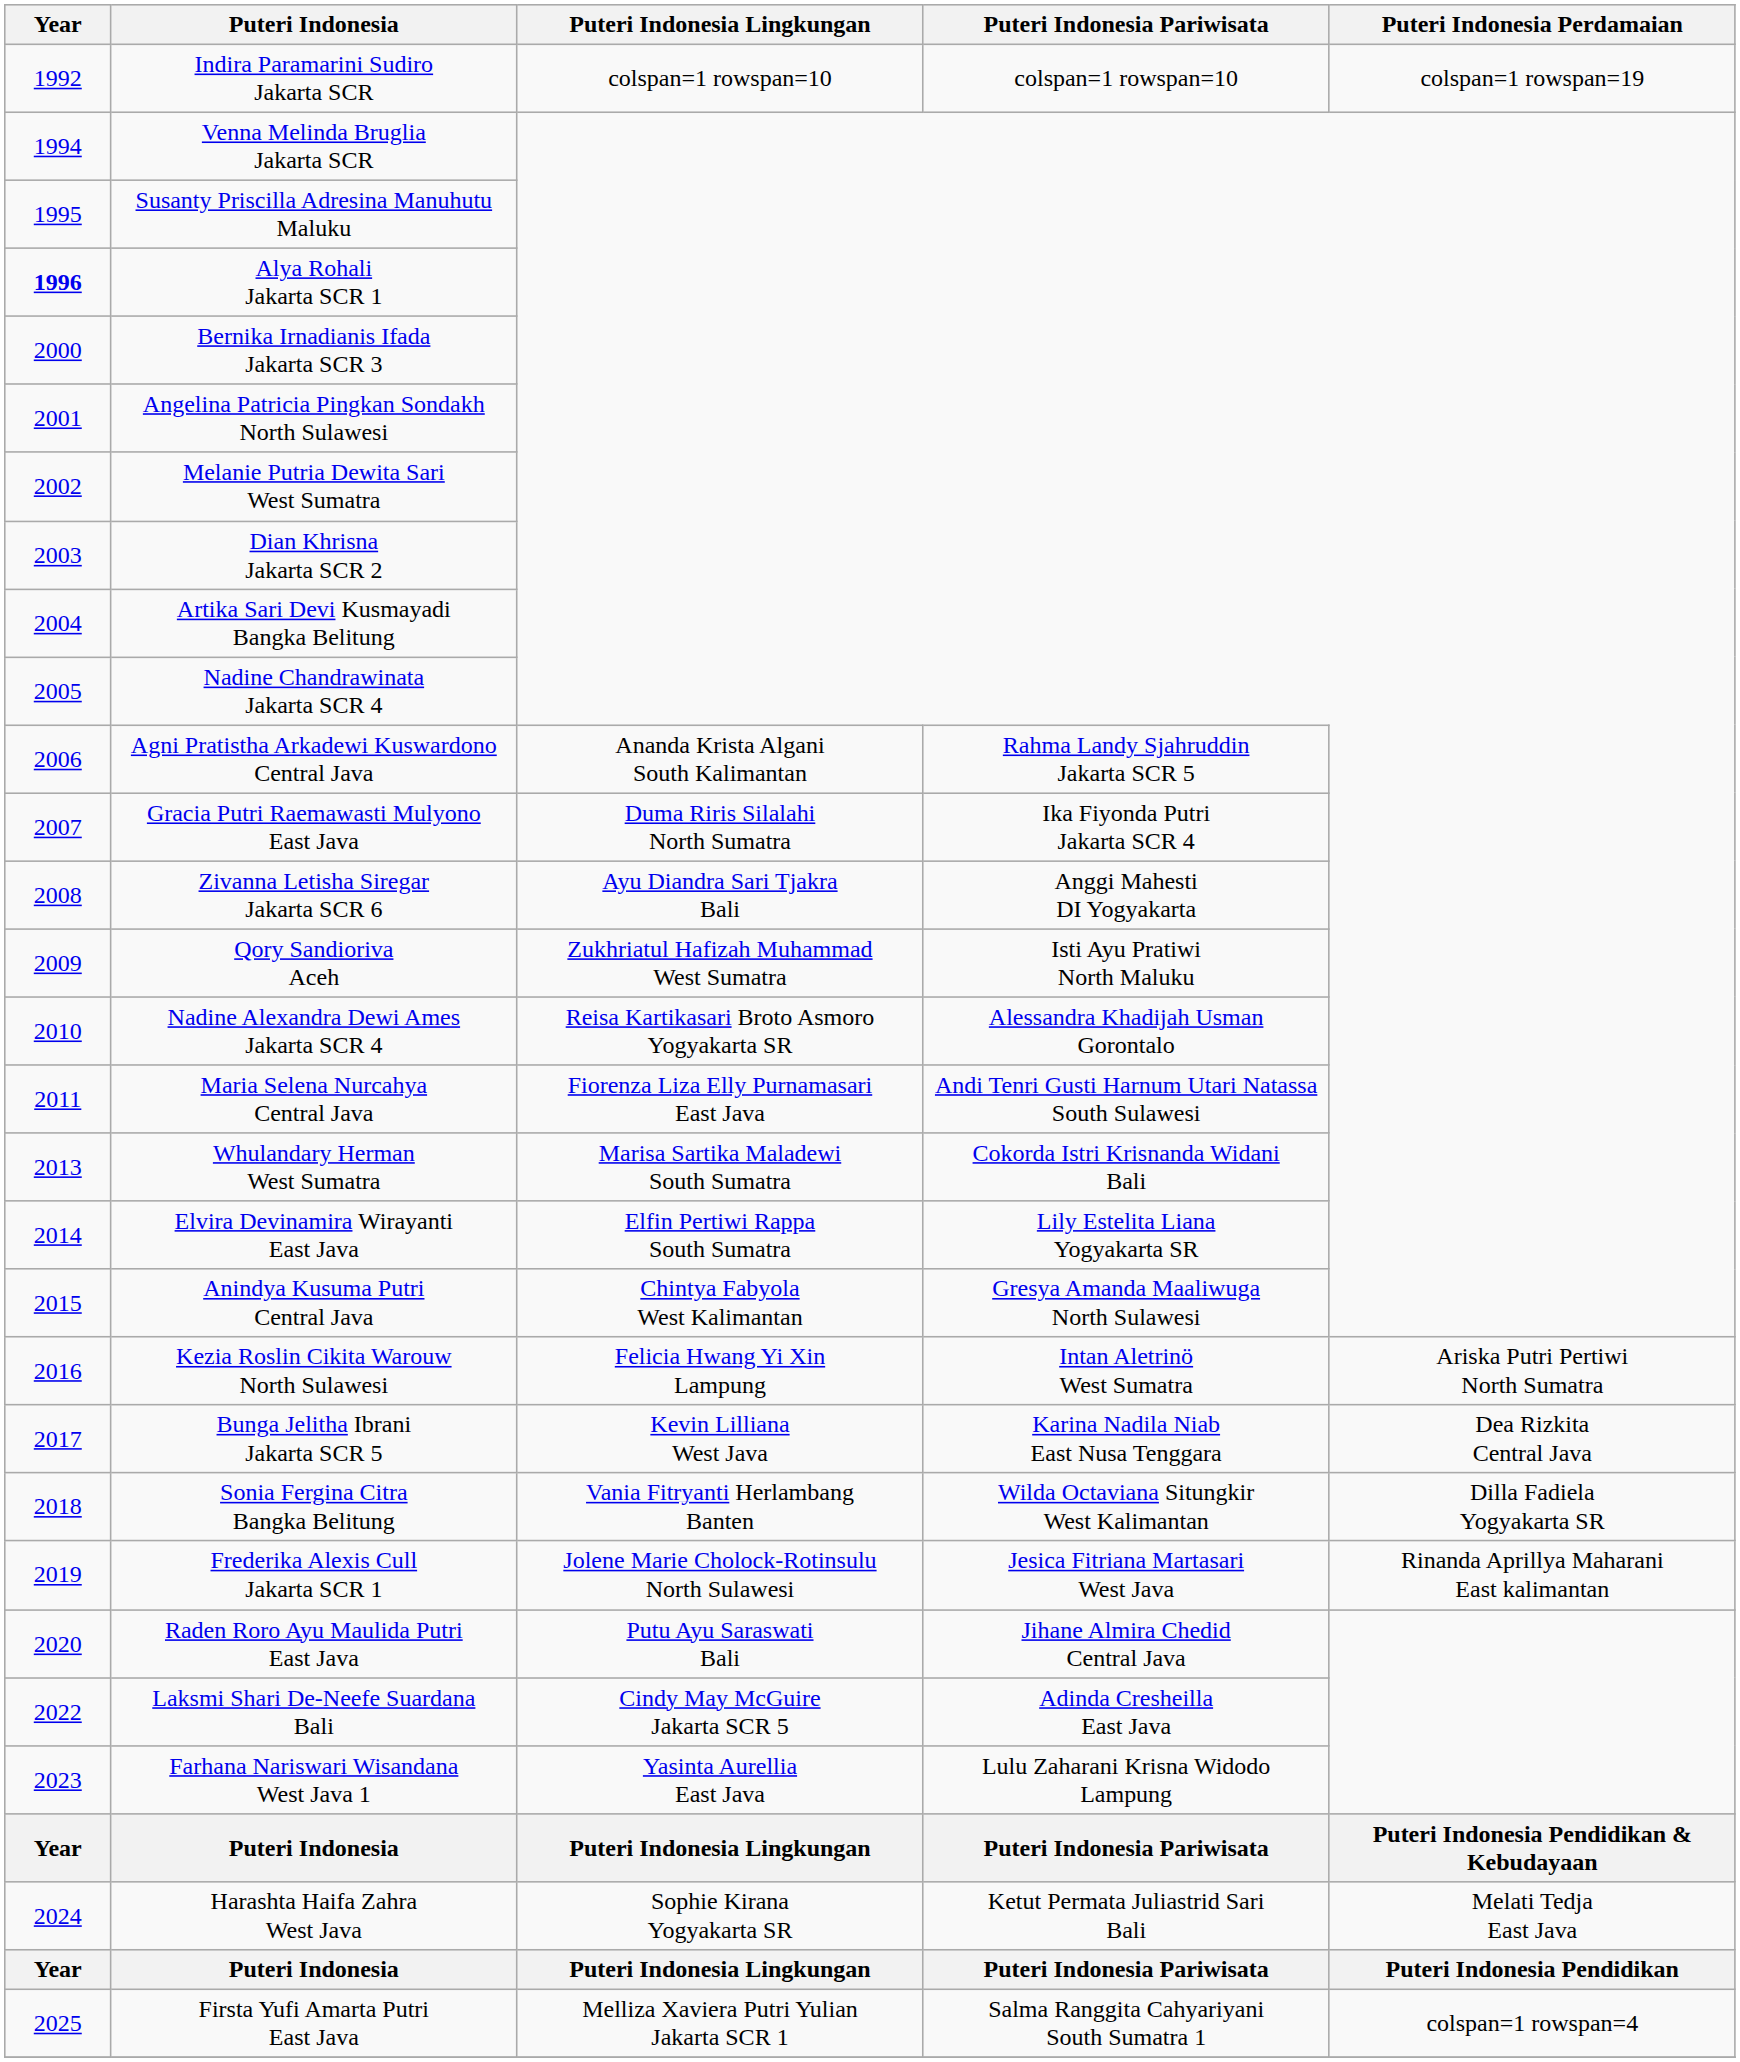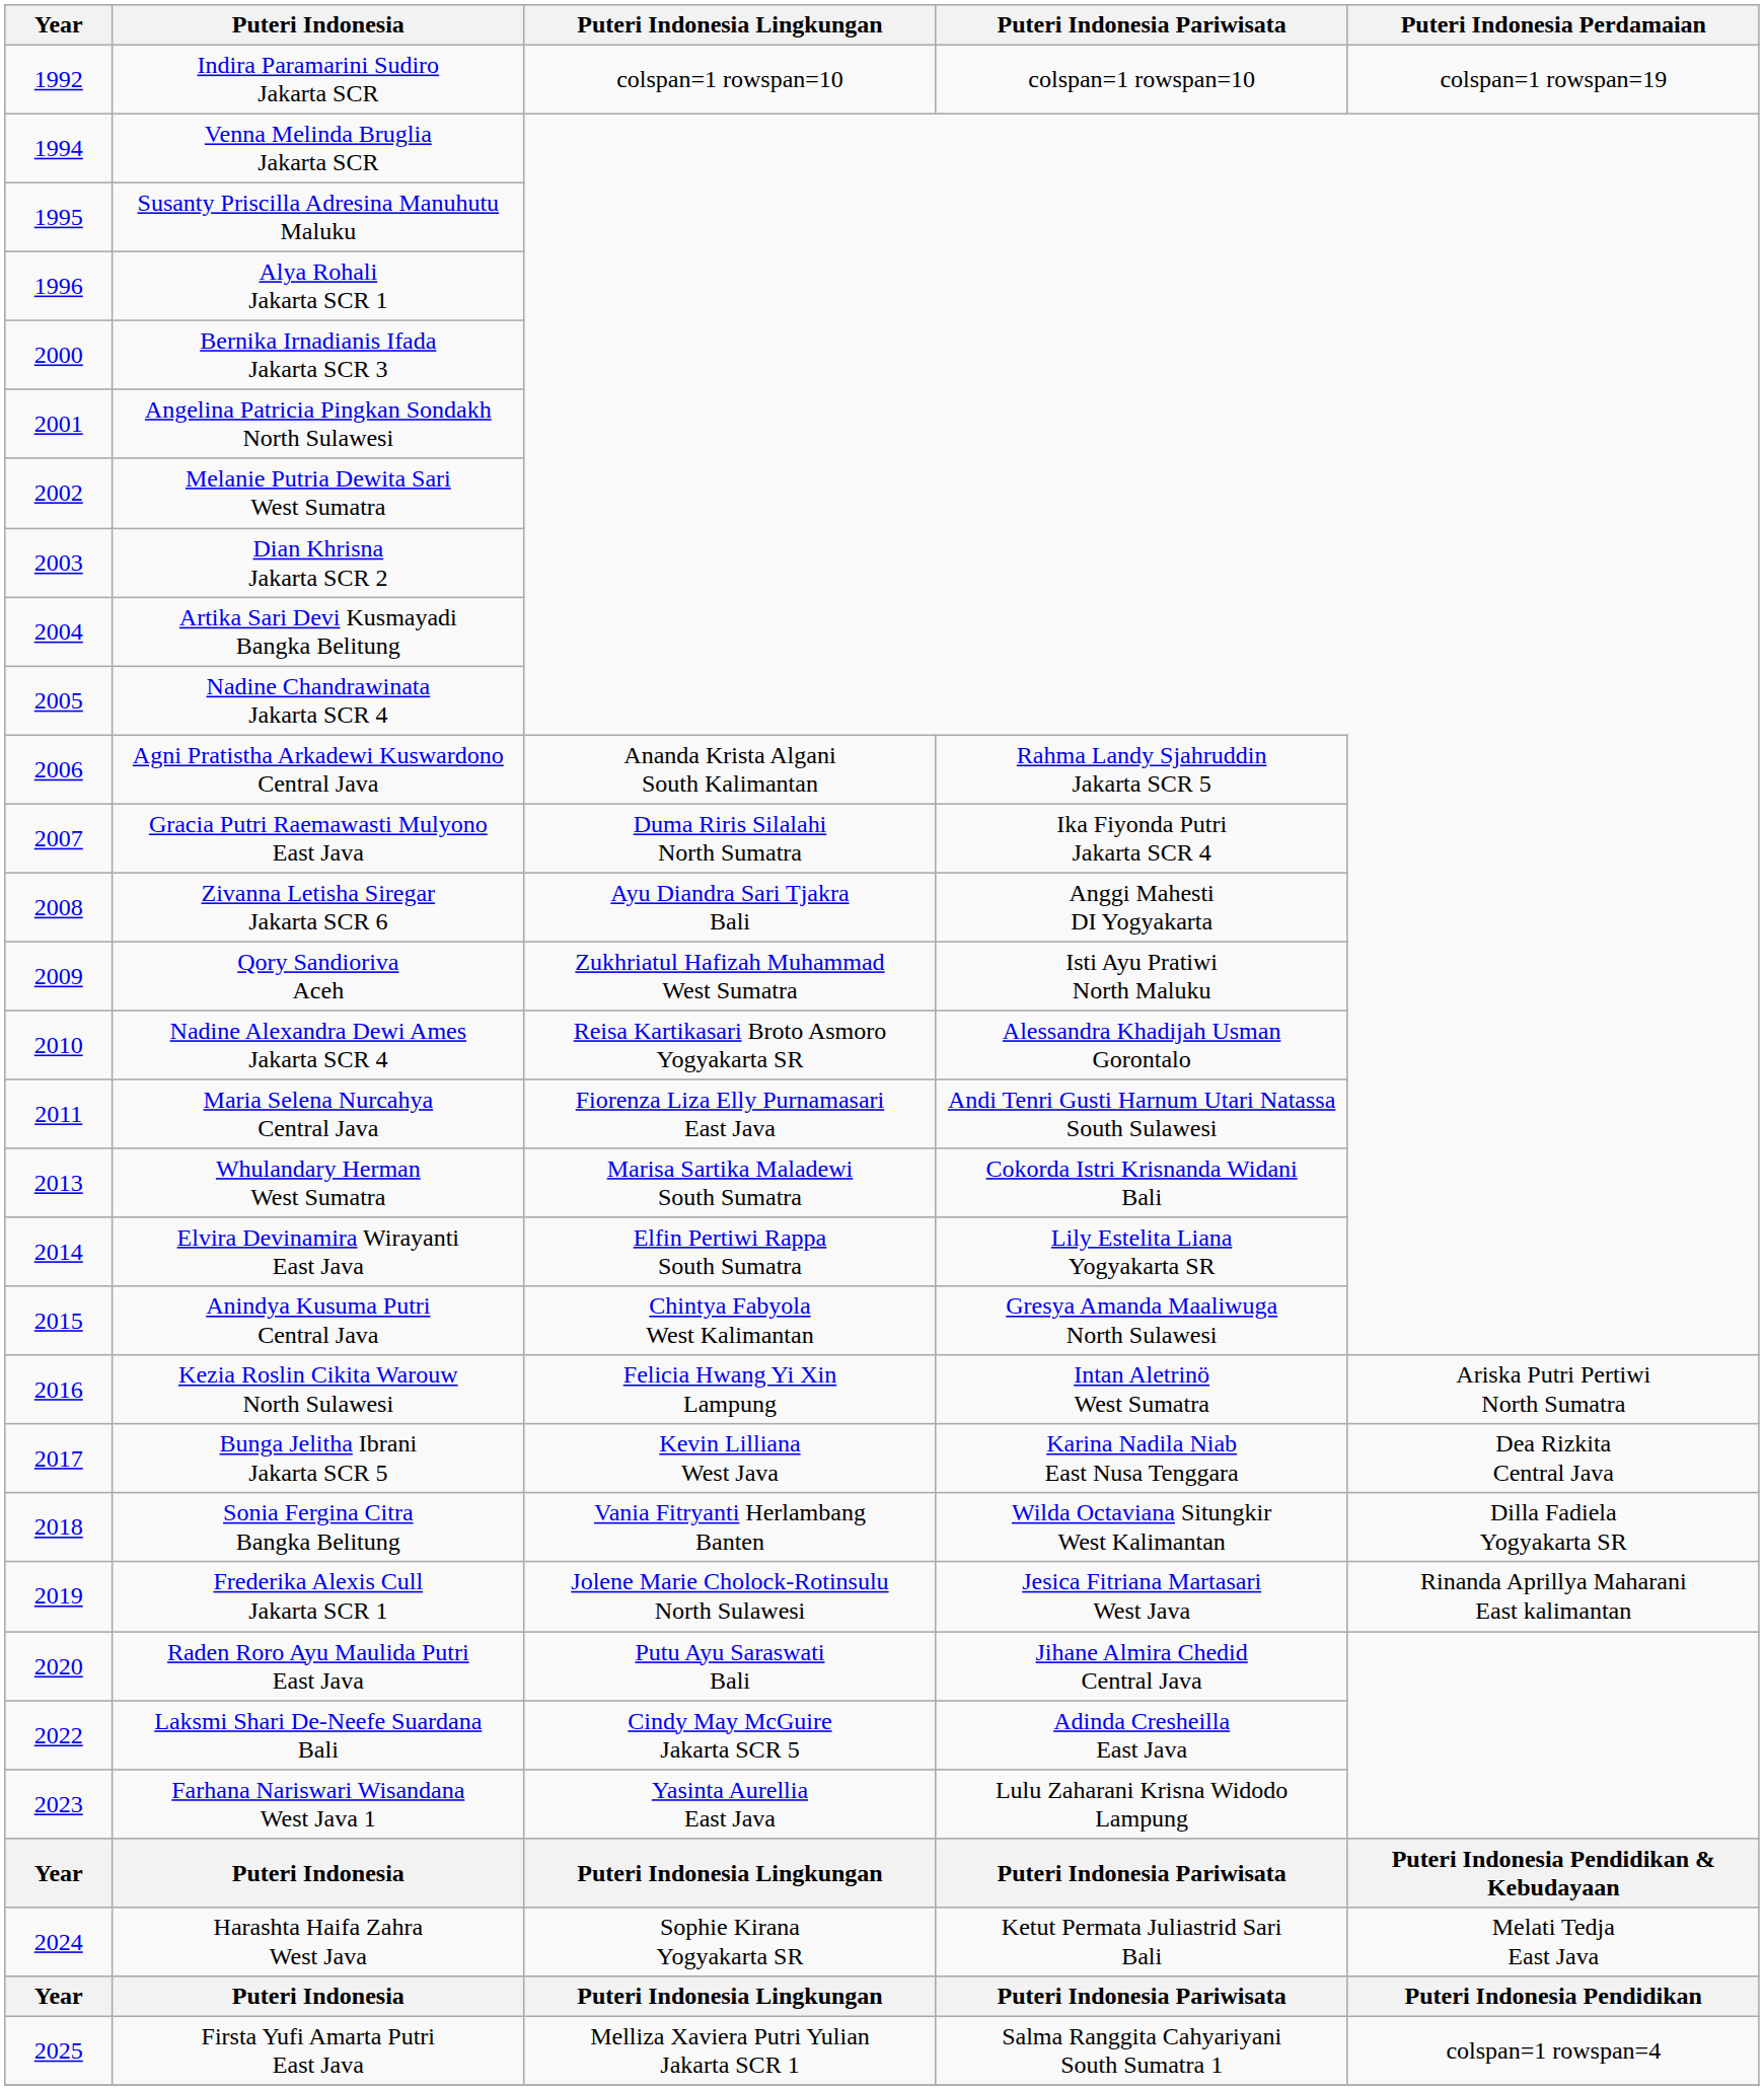Alya Rohali Jakarta SCR 1 | Year: bold -> normal
